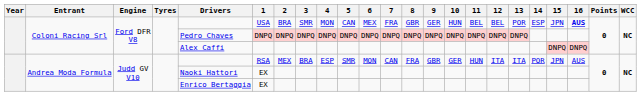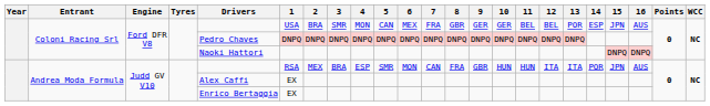row 2 | 10: HUN -> GER
row 2 | 16: bold -> normal
row 4 | Drivers: Alex Caffi -> Naoki Hattori
row 5 | 10: GER -> HUN
row 6 | Drivers: Naoki Hattori -> Alex Caffi
